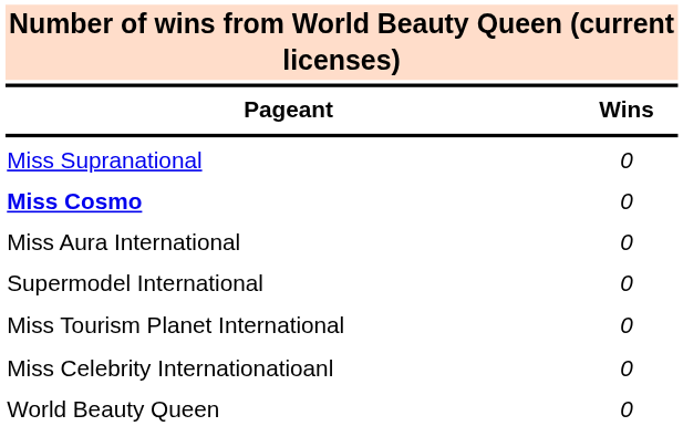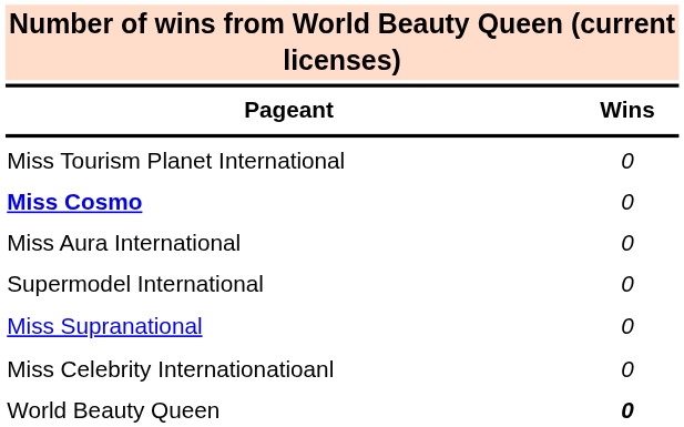row 3 | column 1: Miss Supranational -> Miss Tourism Planet International
row 7 | column 1: Miss Tourism Planet International -> Miss Supranational
row 9 | column 2: normal -> bold
